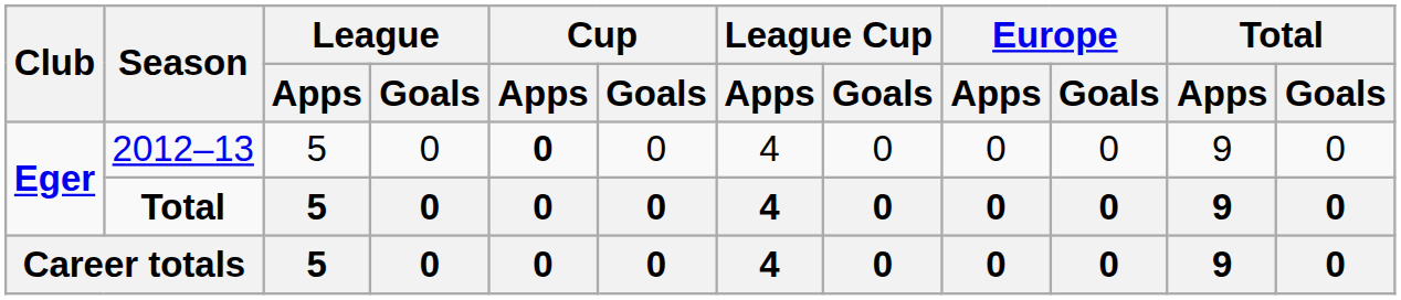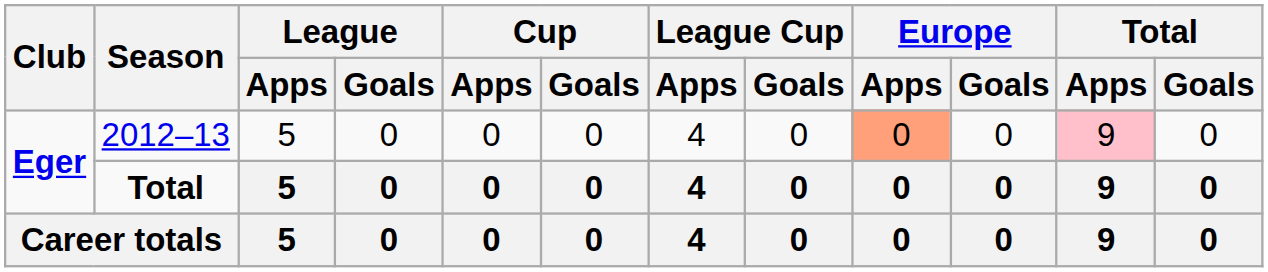2012–13 | Cup / Apps: bold -> normal
2012–13 | Europe / Apps: no background -> lightsalmon background
2012–13 | Total / Apps: no background -> pink background
